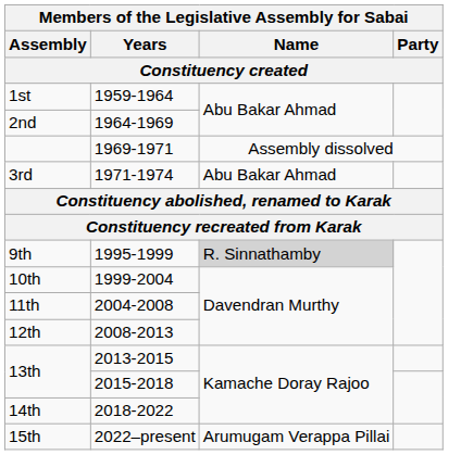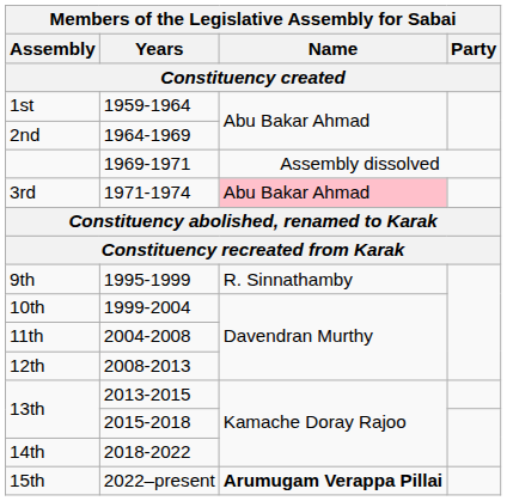3rd | Name: no background -> pink background
9th | Name: lightgrey background -> no background
15th | Name: normal -> bold
